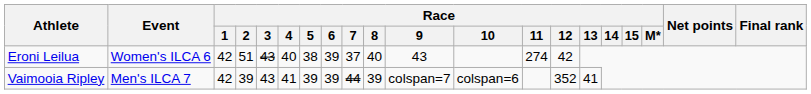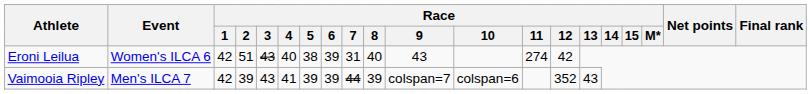Eroni Leilua | Race / 7: 37 -> 31
Vaimooia Ripley | Race / 13: 41 -> 43
